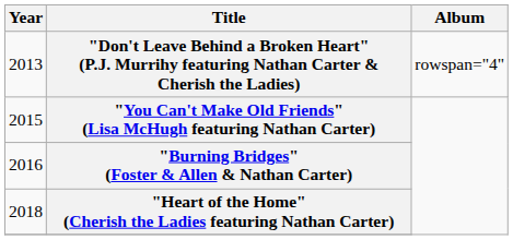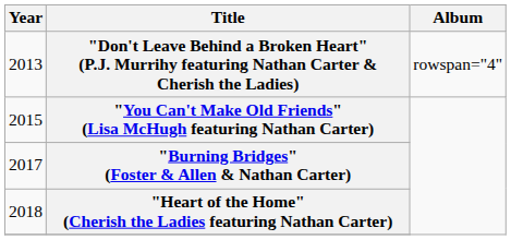"Burning Bridges" (Foster & Allen & Nathan Carter) | Year: 2016 -> 2017
